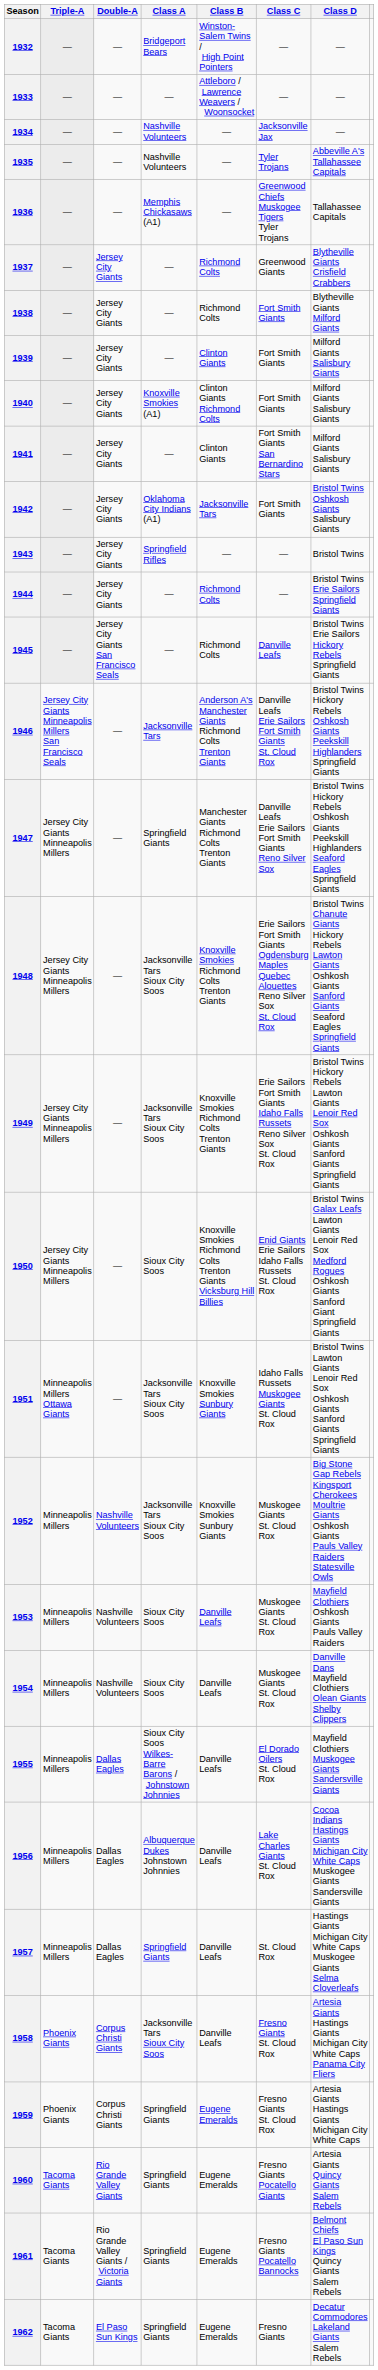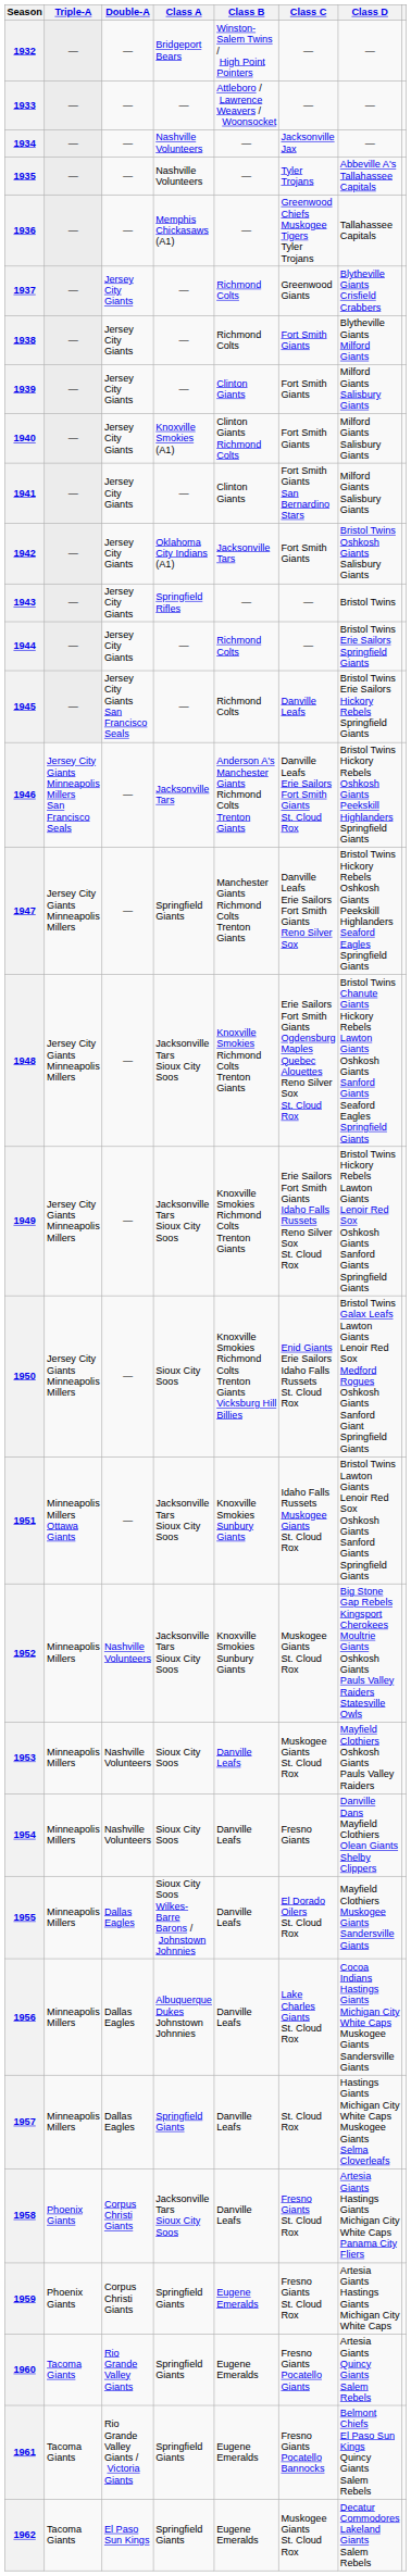1954 | Class C: Muskogee Giants St. Cloud Rox -> Fresno Giants
1962 | Class C: Fresno Giants -> Muskogee Giants St. Cloud Rox
